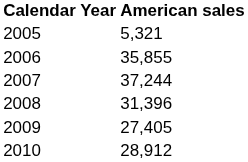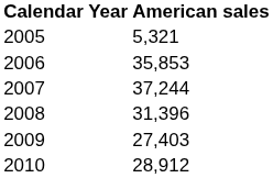2006 | American sales: 35,855 -> 35,853
2009 | American sales: 27,405 -> 27,403
